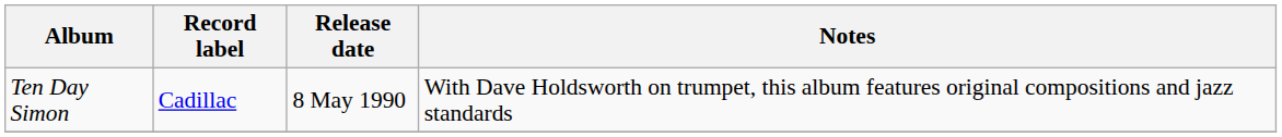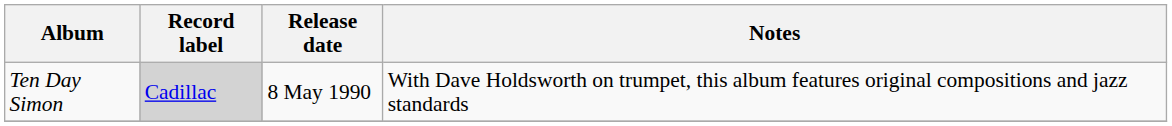Ten Day Simon | Record label: no background -> lightgrey background
